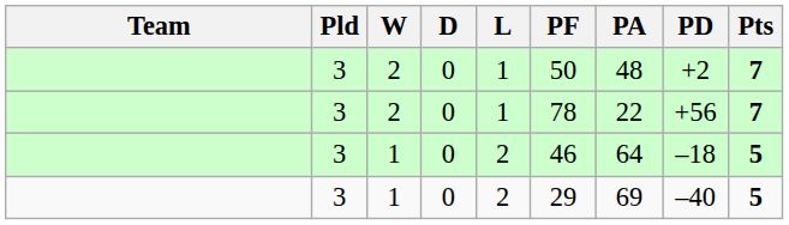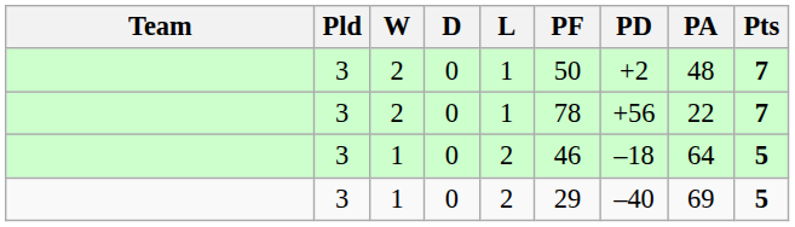columns swapped: PA <-> PD
